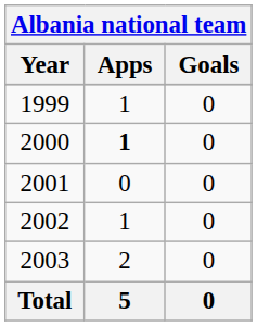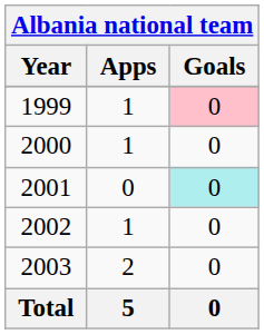1999 | Goals: no background -> pink background
2000 | Apps: bold -> normal
2001 | Goals: no background -> paleturquoise background
